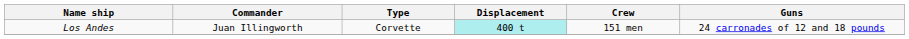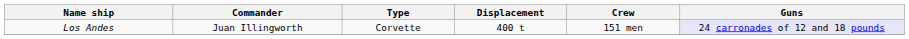Los Andes | Displacement: paleturquoise background -> no background
Los Andes | Guns: no background -> lavender background
